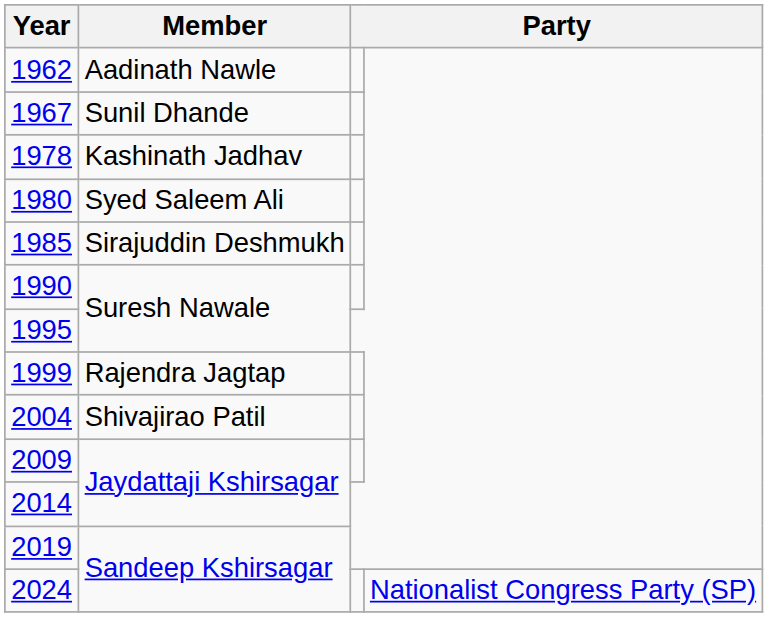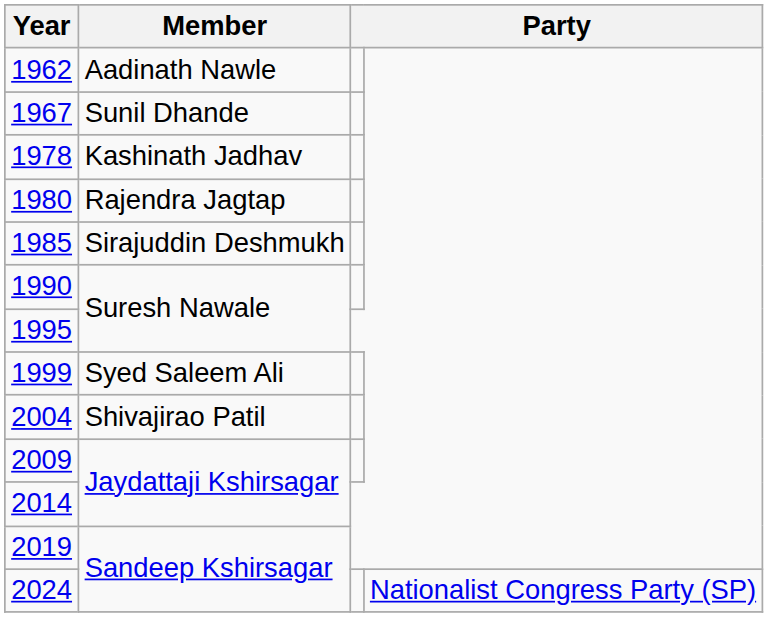1980 | Member: Syed Saleem Ali -> Rajendra Jagtap
1999 | Member: Rajendra Jagtap -> Syed Saleem Ali
